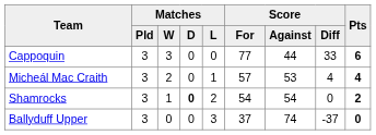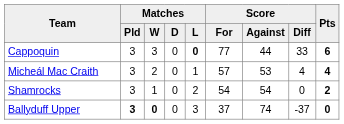Cappoquin | Matches / L: normal -> bold
Shamrocks | Matches / D: bold -> normal
Ballyduff Upper | Matches / Pld: normal -> bold
Ballyduff Upper | Matches / W: normal -> bold
